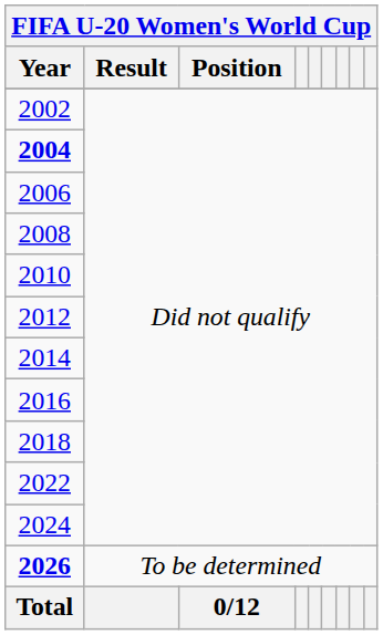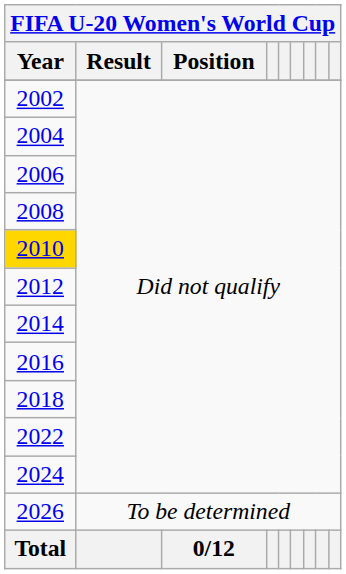2004 | Year: bold -> normal
2010 | Year: no background -> gold background
2026 | Year: bold -> normal
